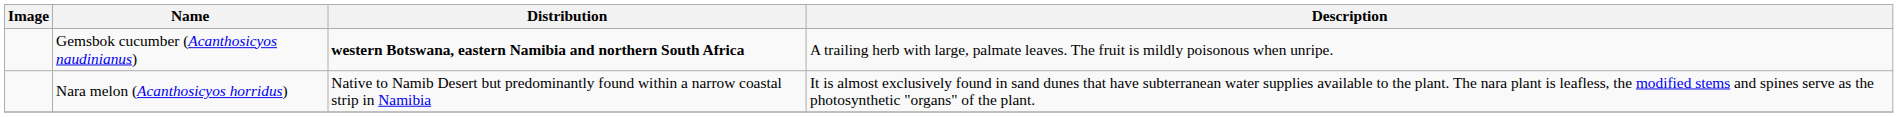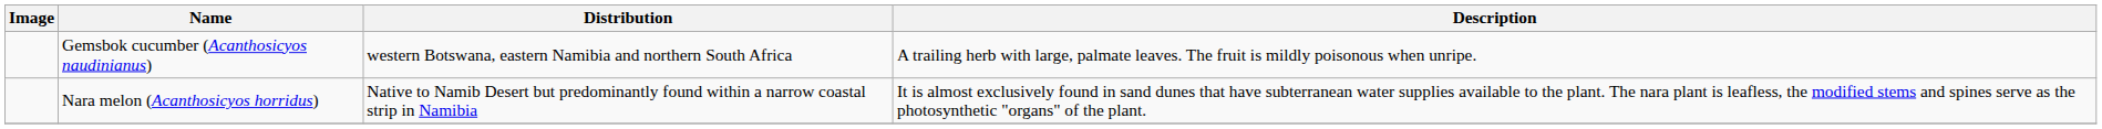Gemsbok cucumber (Acanthosicyos naudinianus) | Distribution: bold -> normal
